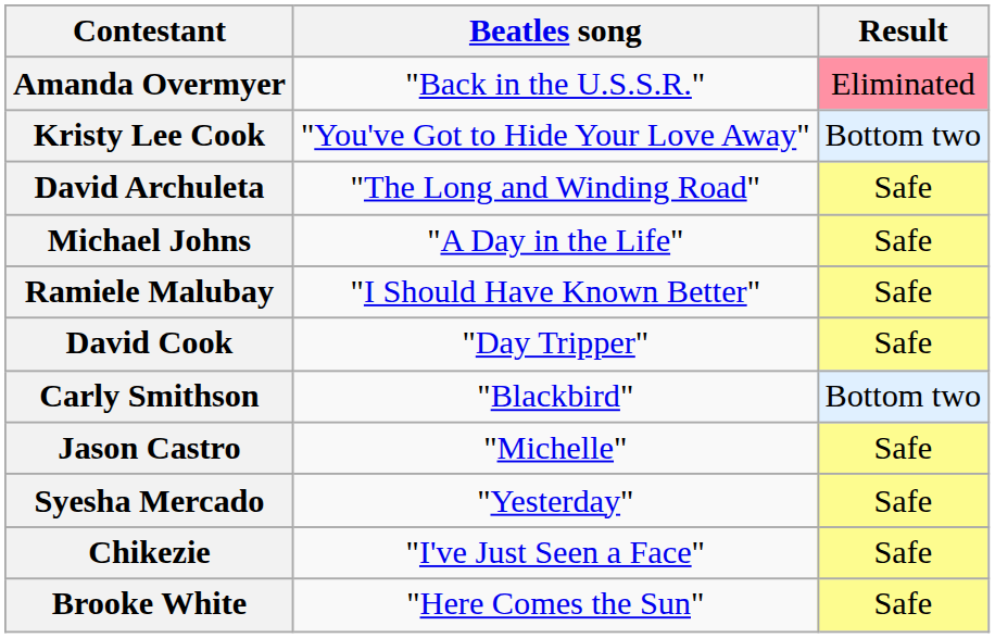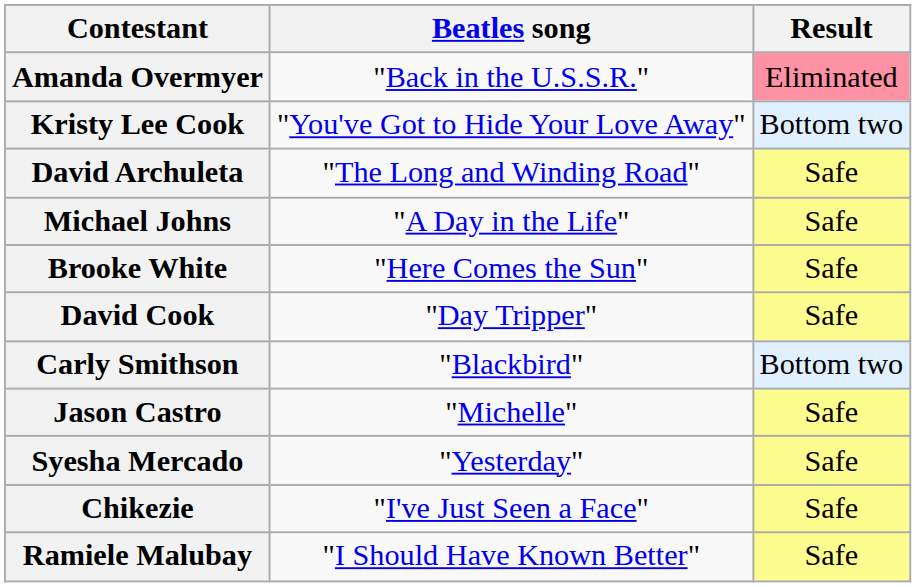rows swapped: Brooke White <-> Ramiele Malubay
